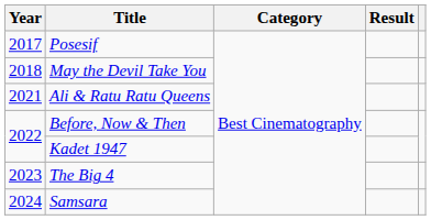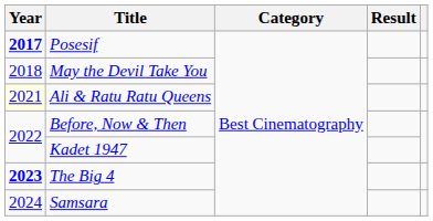Posesif | Year: normal -> bold
Ali & Ratu Ratu Queens | Year: no background -> lightyellow background
The Big 4 | Year: normal -> bold
